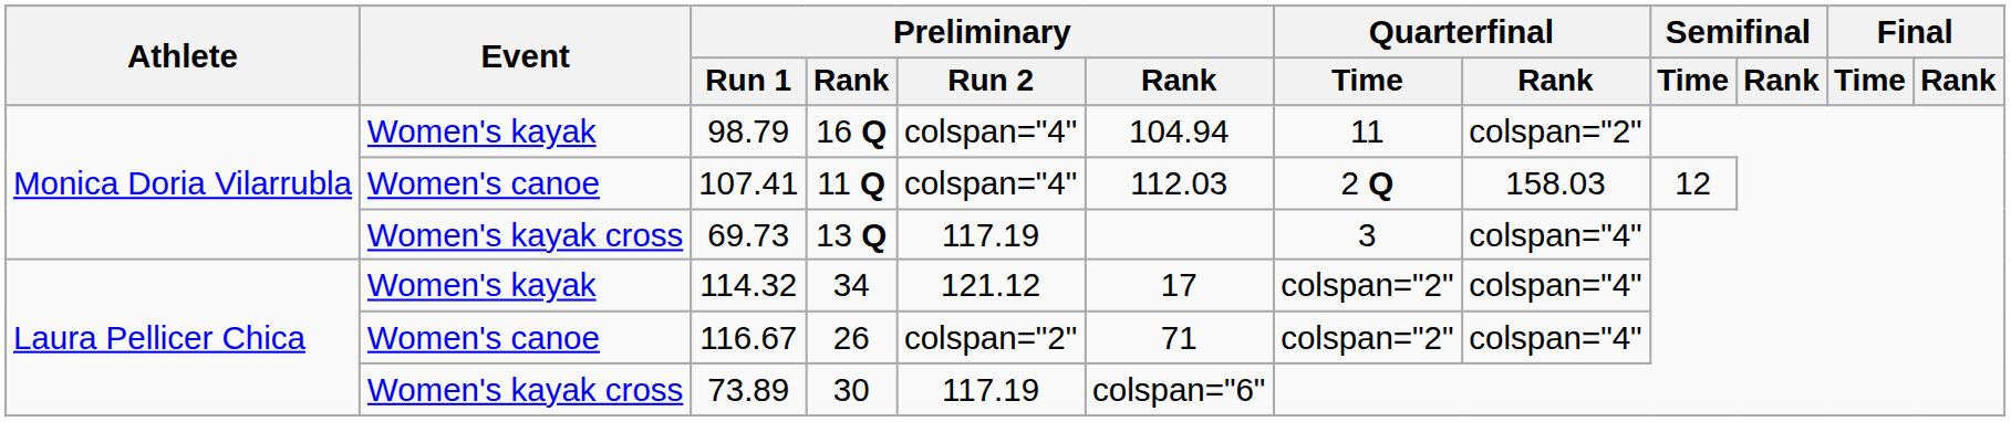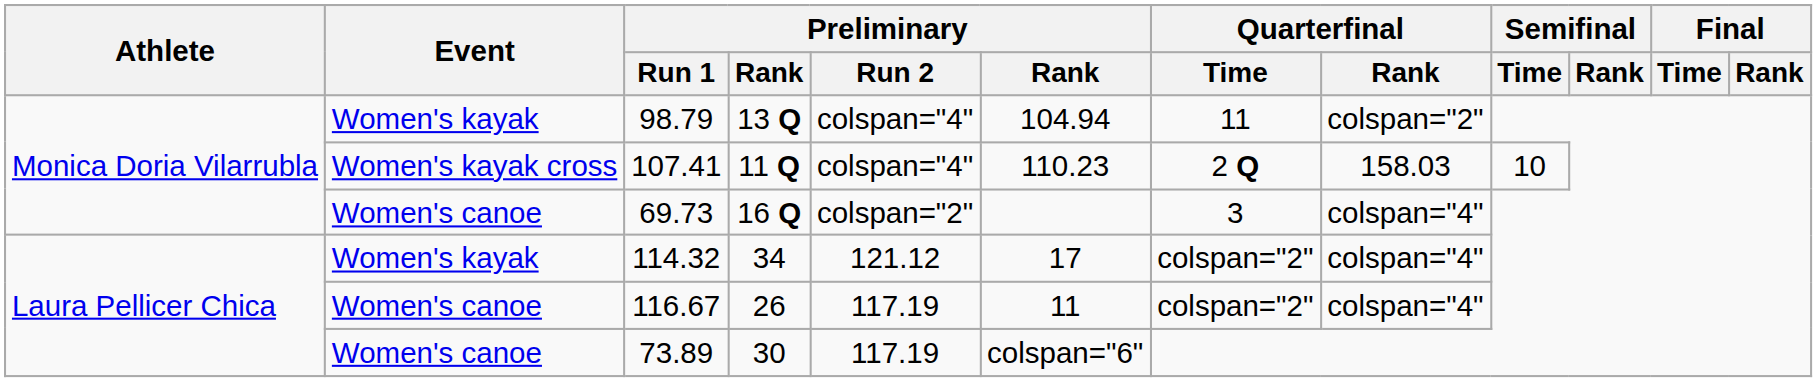98.79 | column 4: 16 Q -> 13 Q
107.41 | Event: Women's canoe -> Women's kayak cross
107.41 | column 6: 112.03 -> 110.23
107.41 | Semifinal / Time: 12 -> 10
69.73 | Event: Women's kayak cross -> Women's canoe
69.73 | column 4: 13 Q -> 16 Q
69.73 | Preliminary / Run 2: 117.19 -> colspan="2"
116.67 | Preliminary / Run 2: colspan="2" -> 117.19
116.67 | column 6: 71 -> 11
73.89 | Event: Women's kayak cross -> Women's canoe
